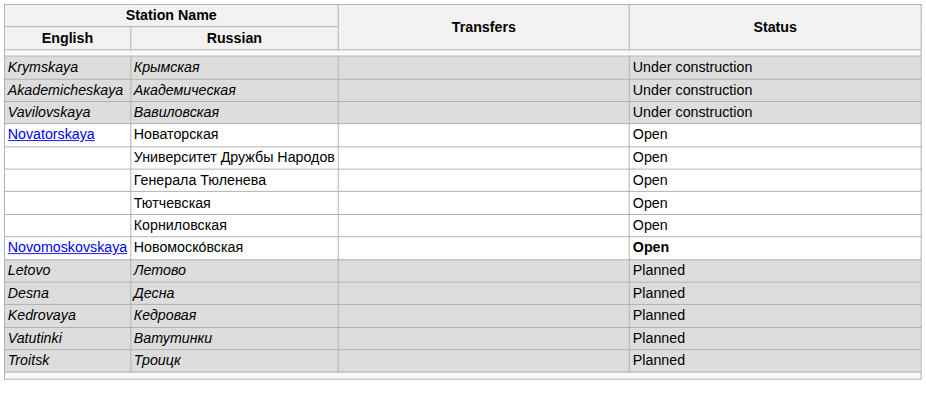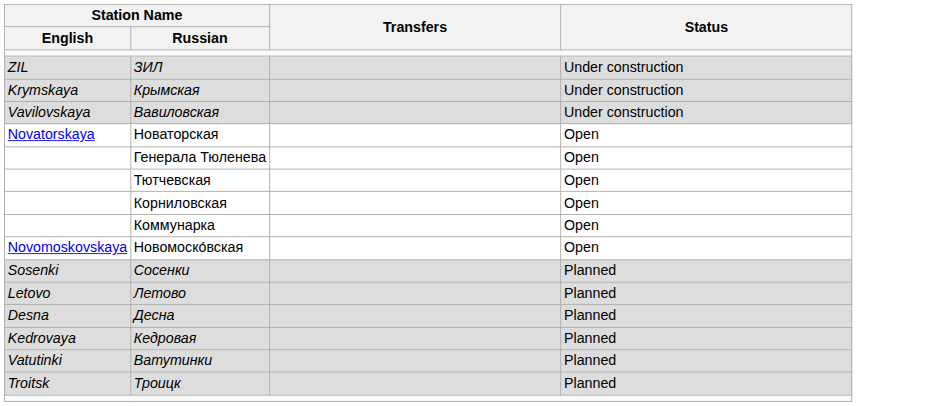+ row: ZIL | ЗИЛ | Under construction
- row: Akademicheskaya | Академическая | Under construction
- row: Университет Дружбы Народов | Open
+ row: Коммунарка | Open
Новомоско́вская | Status: bold -> normal
+ row: Sosenki | Сосенки | Planned
